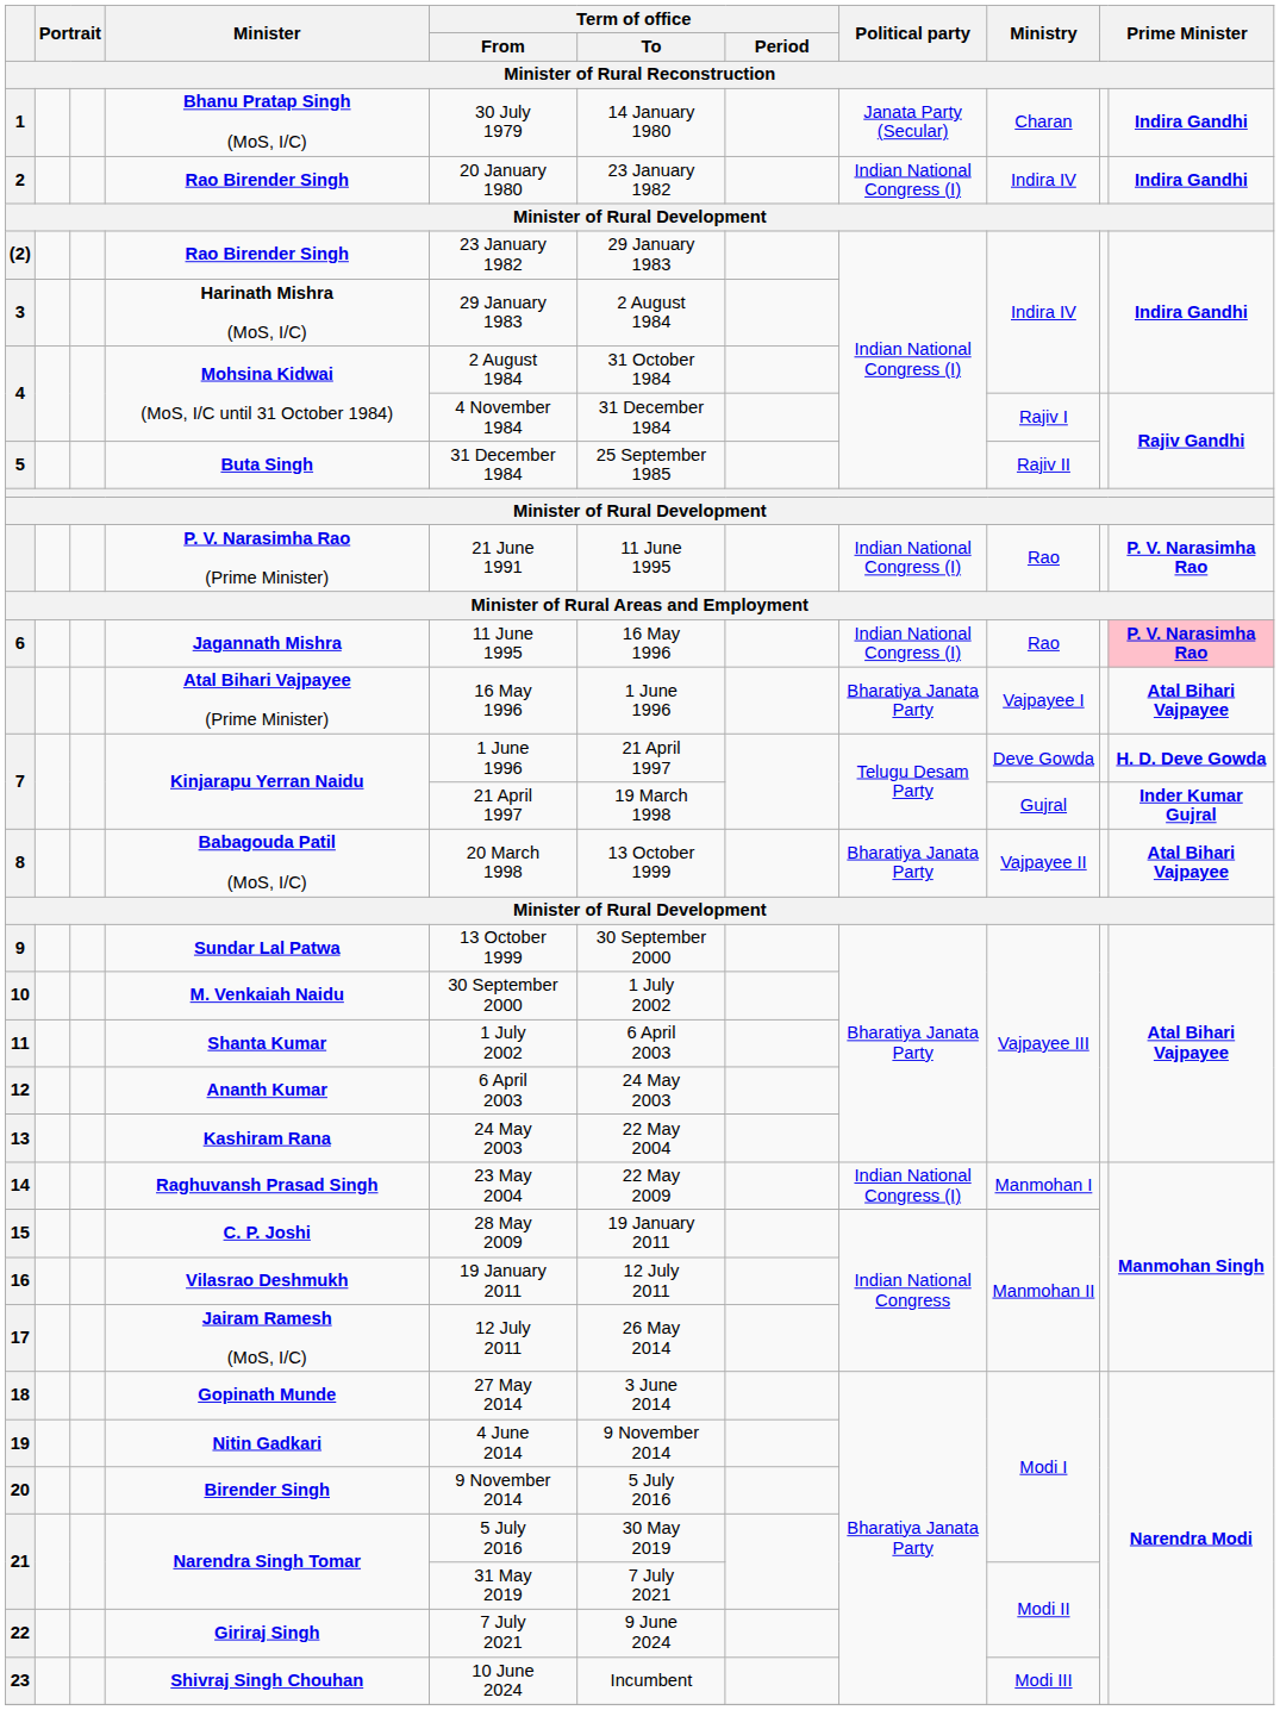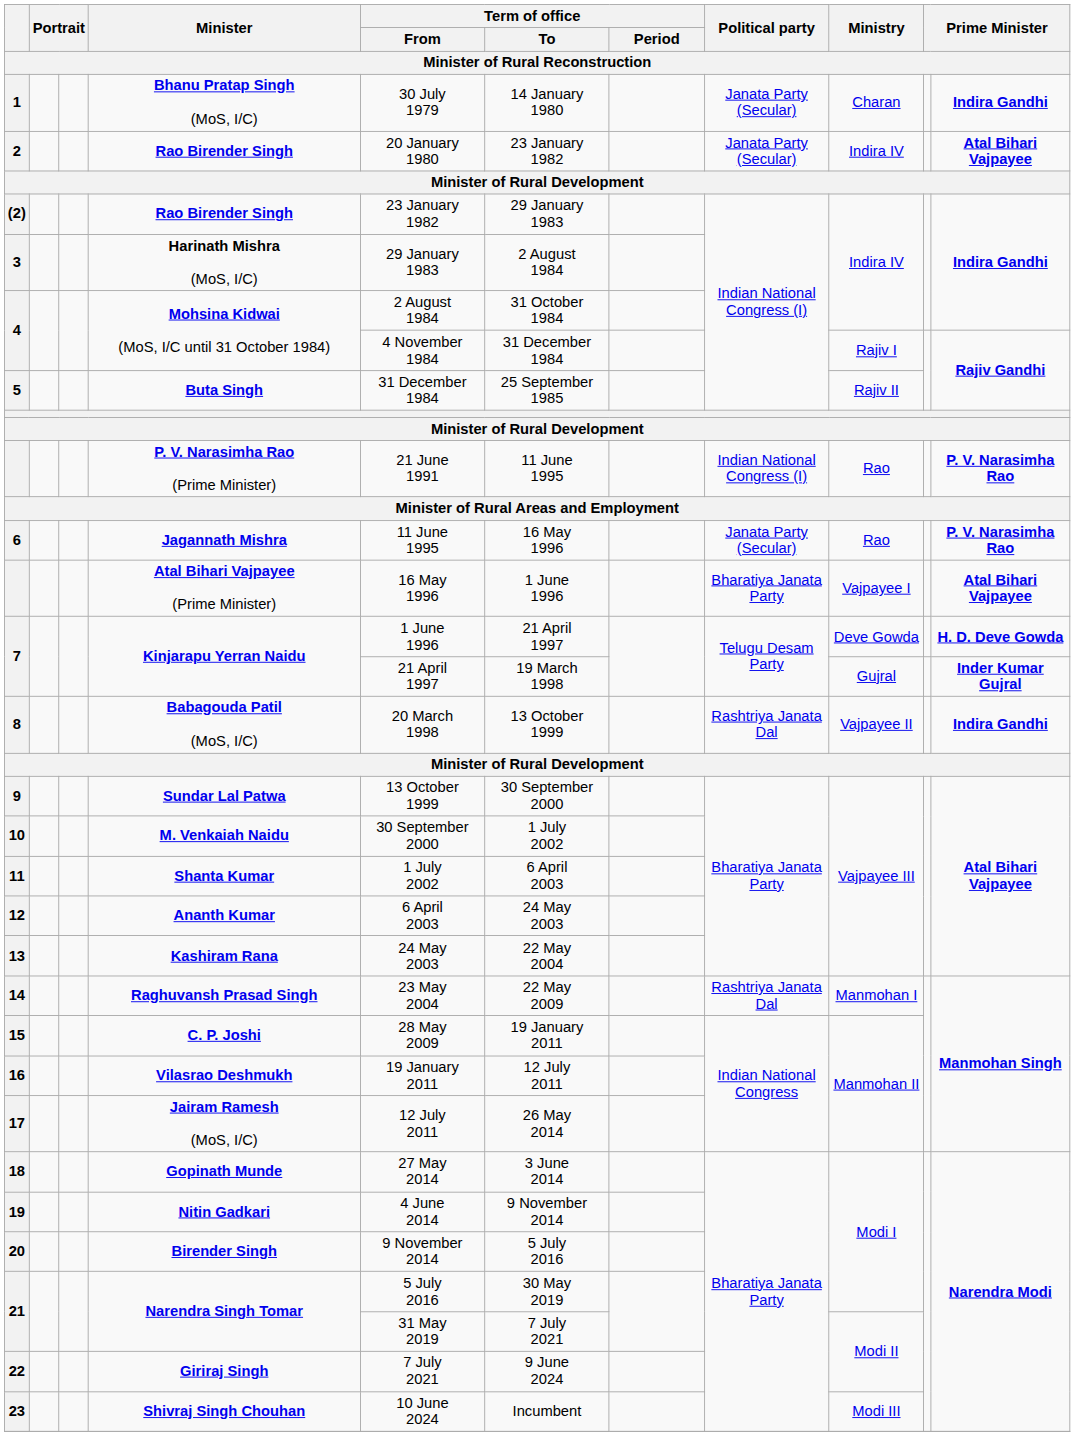2 | Political party: Indian National Congress (I) -> Janata Party (Secular)
2 | column 11: Indira Gandhi -> Atal Bihari Vajpayee
6 | Political party: Indian National Congress (I) -> Janata Party (Secular)
6 | column 11: pink background -> no background
8 | Political party: Bharatiya Janata Party -> Rashtriya Janata Dal
8 | column 11: Atal Bihari Vajpayee -> Indira Gandhi
14 | Political party: Indian National Congress (I) -> Rashtriya Janata Dal
